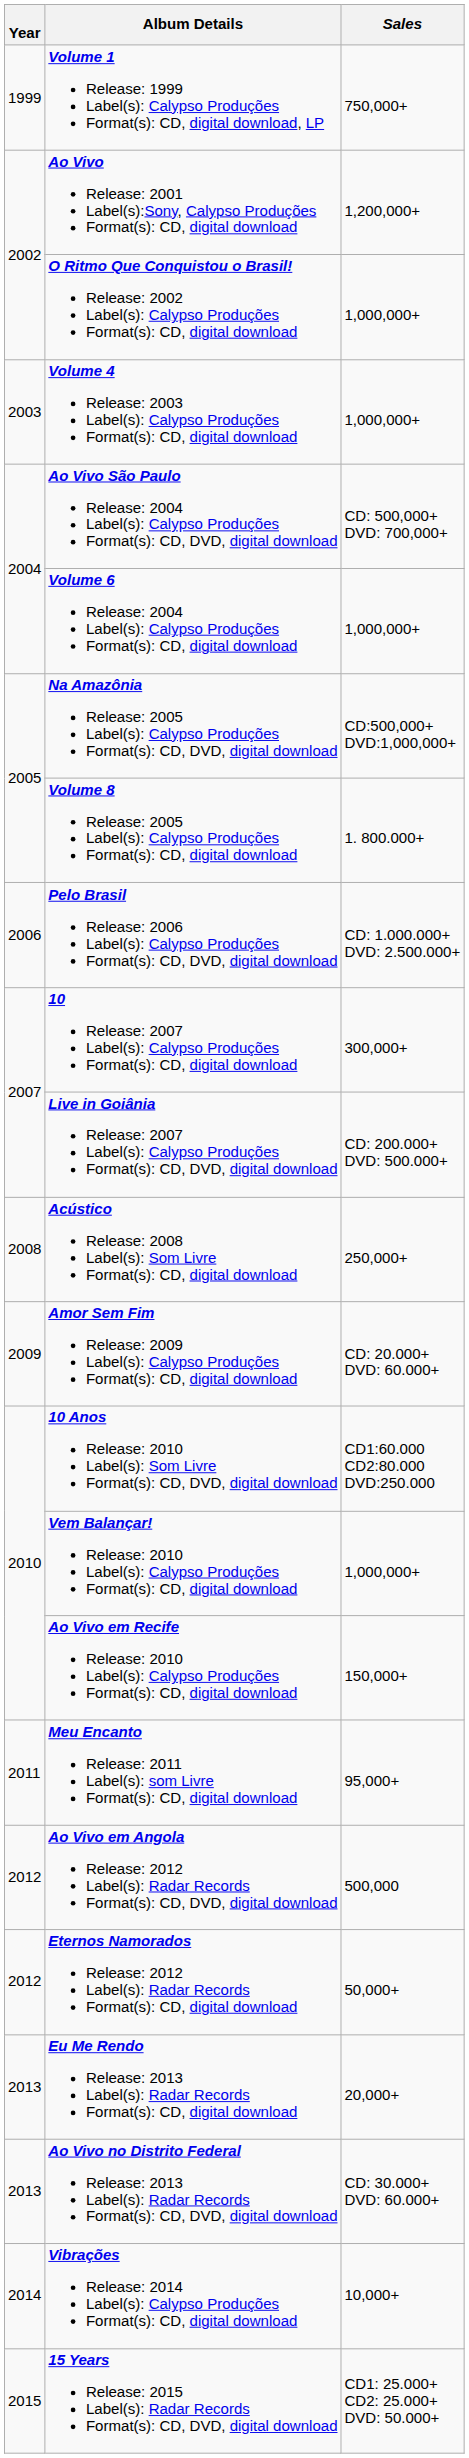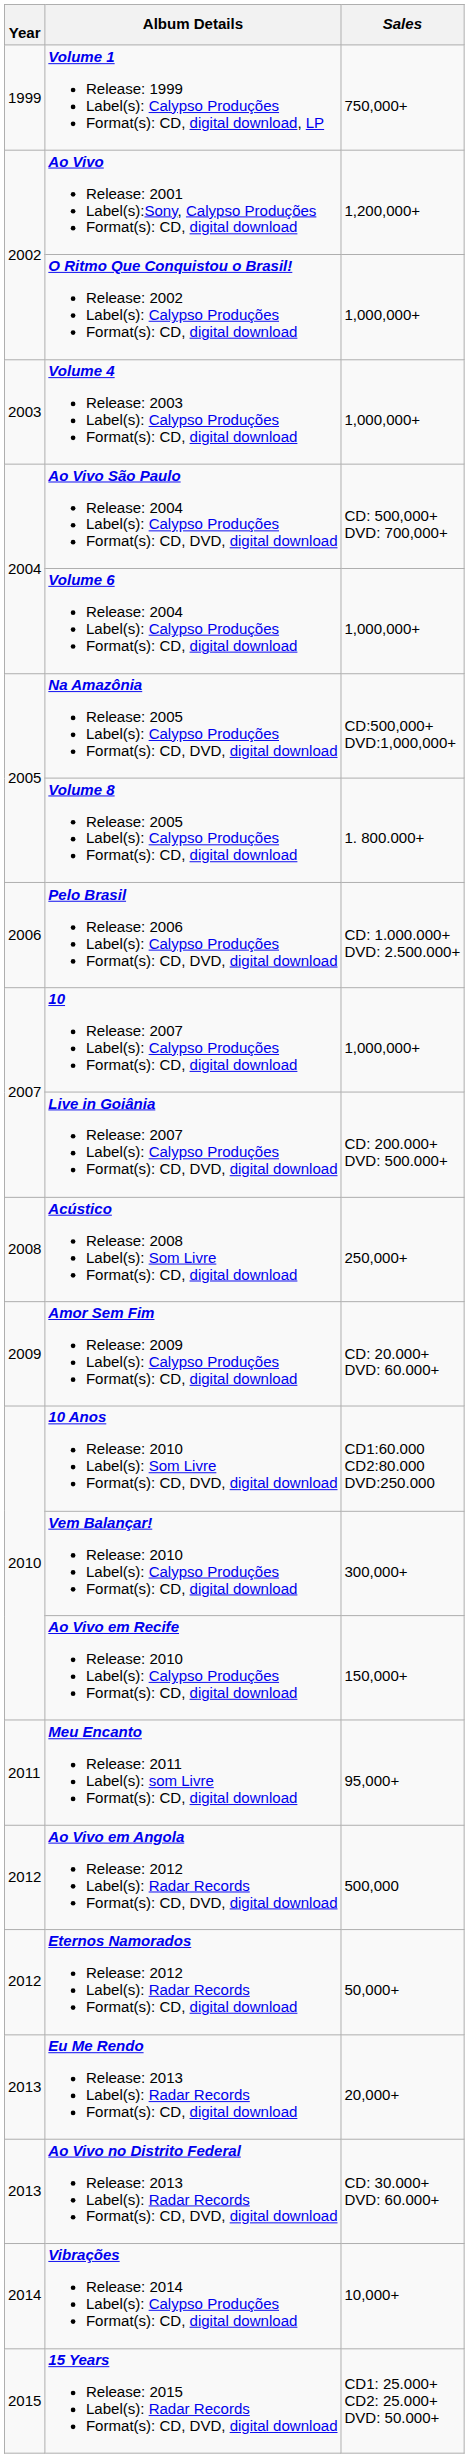row 11 | Sales: 300,000+ -> 1,000,000+
row 16 | Sales: 1,000,000+ -> 300,000+
